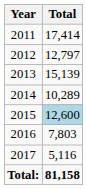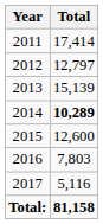2014 | Total: normal -> bold
2015 | Total: lightblue background -> no background
